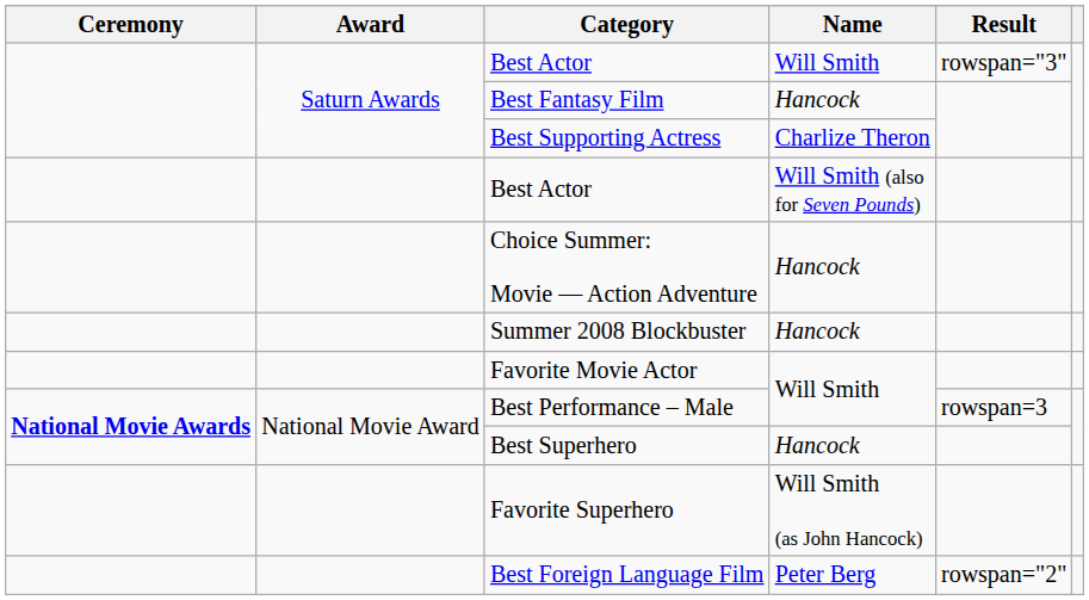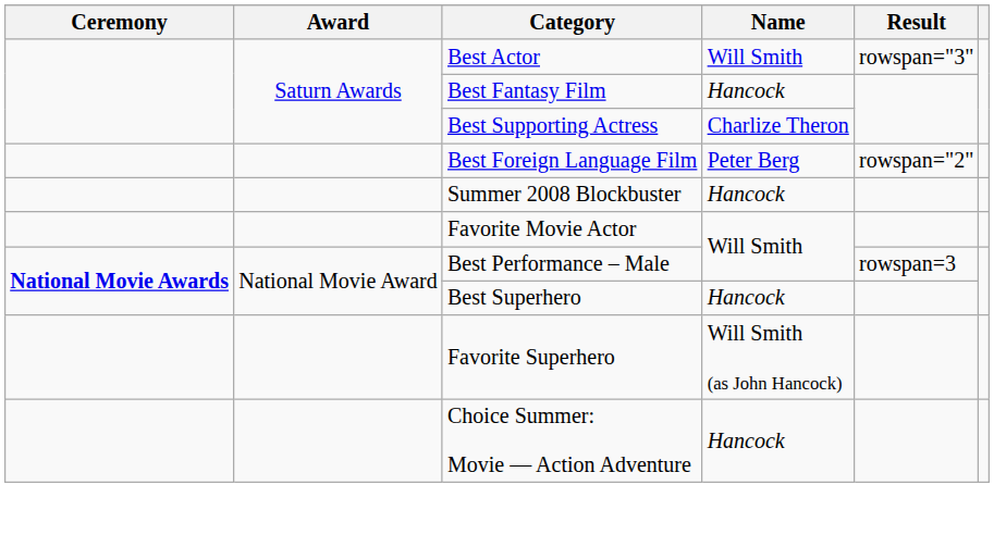- row: Best Actor | Will Smith (also for Seven Pounds)
rows swapped: Best Foreign Language Film <-> Choice Summer: Movie — Action Adventure
